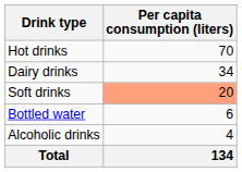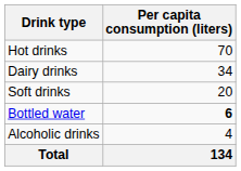Soft drinks | Per capita consumption (liters): lightsalmon background -> no background
Bottled water | Per capita consumption (liters): normal -> bold
